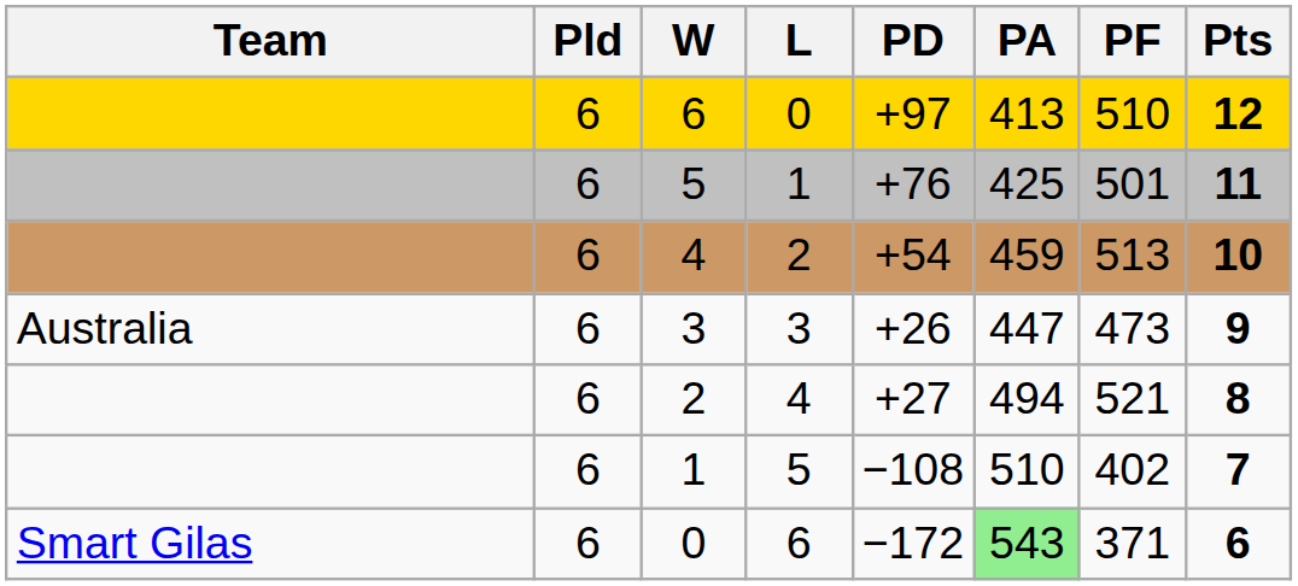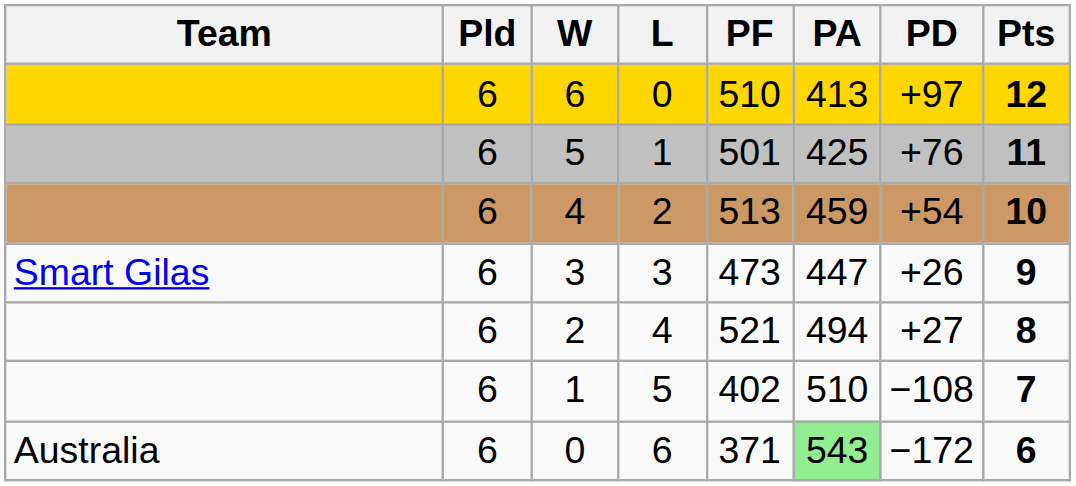columns swapped: PF <-> PD
row 5 | Team: Australia -> Smart Gilas
row 8 | Team: Smart Gilas -> Australia
